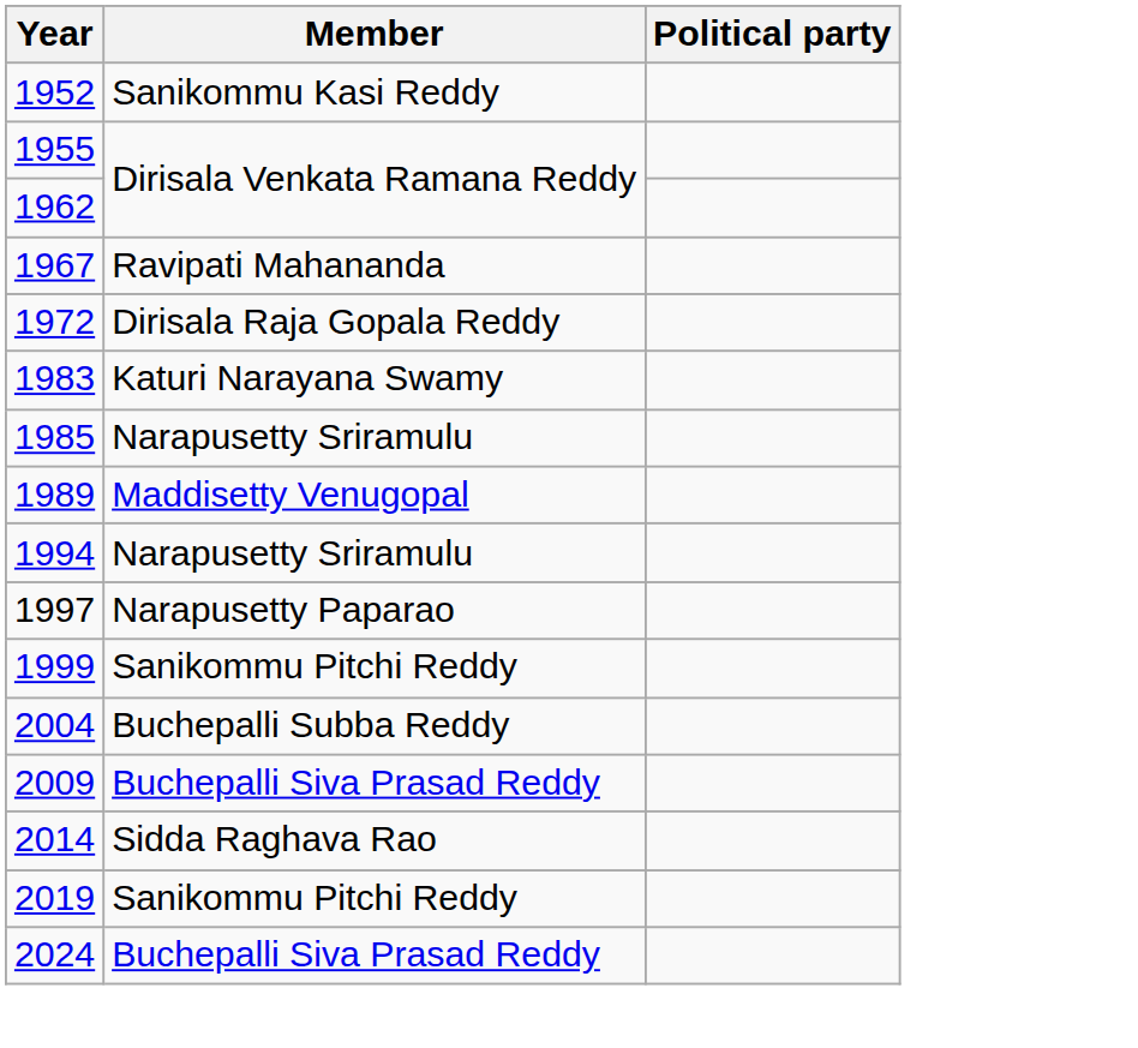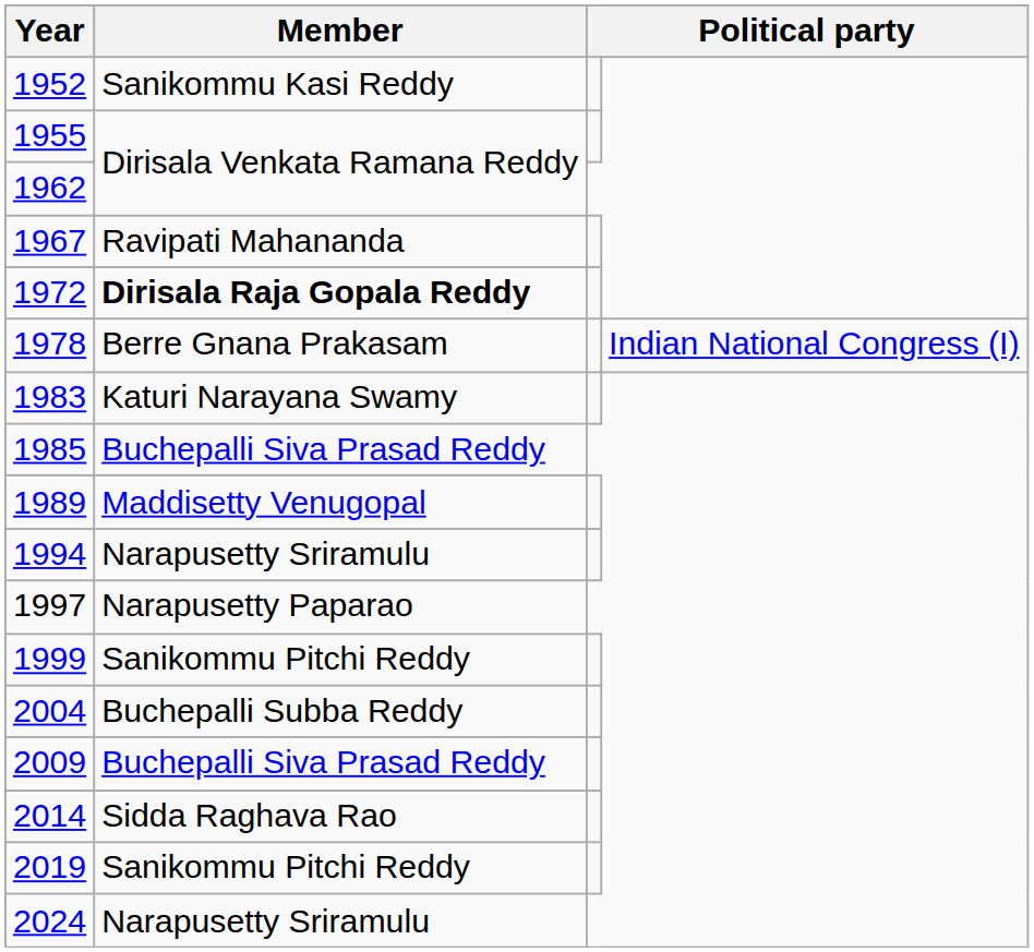1972 | Member: normal -> bold
+ row: 1978 | Berre Gnana Prakasam | Indian National Congress (I)
1985 | Member: Narapusetty Sriramulu -> Buchepalli Siva Prasad Reddy
2024 | Member: Buchepalli Siva Prasad Reddy -> Narapusetty Sriramulu
